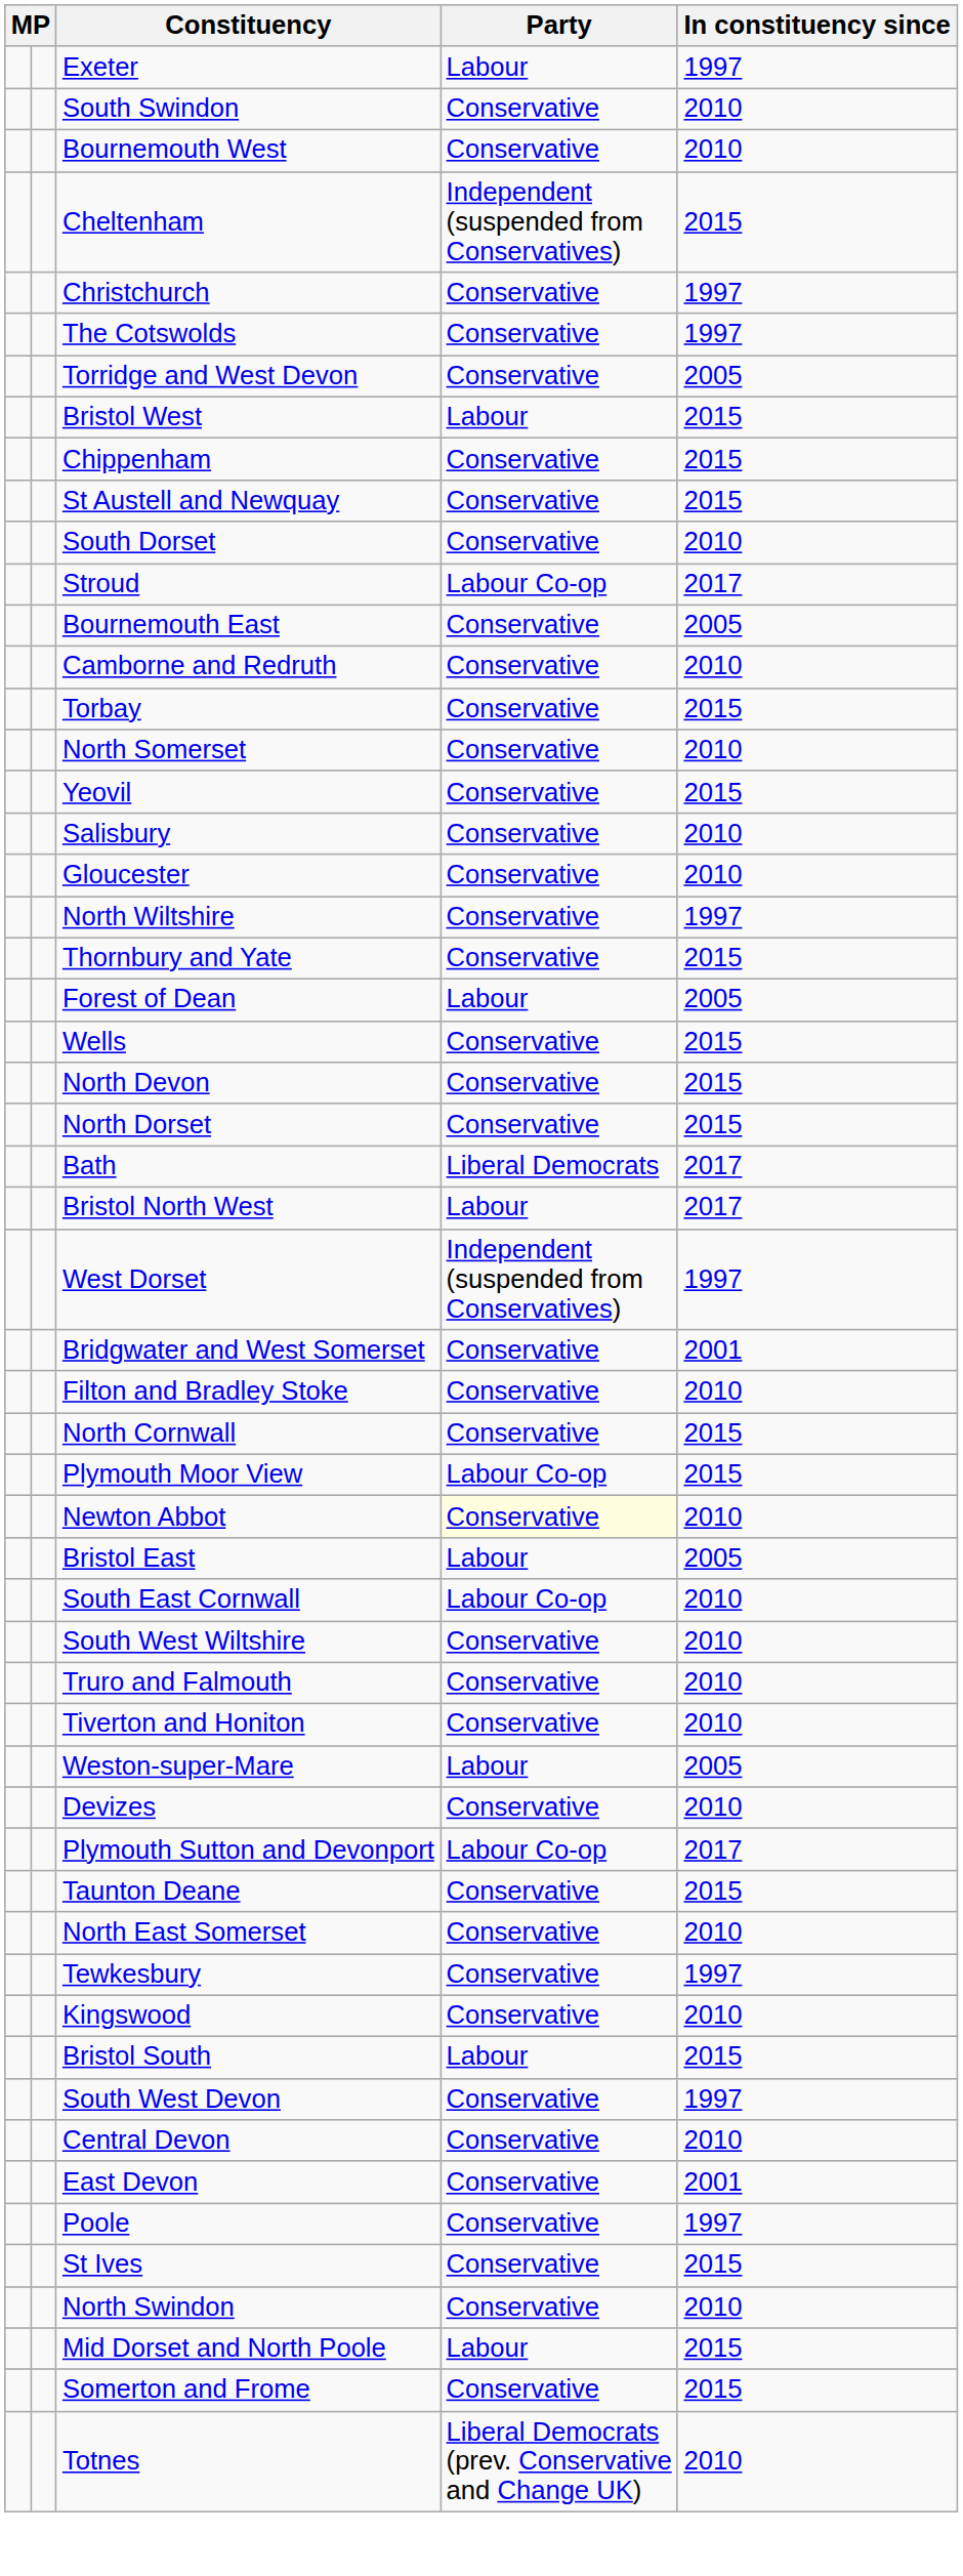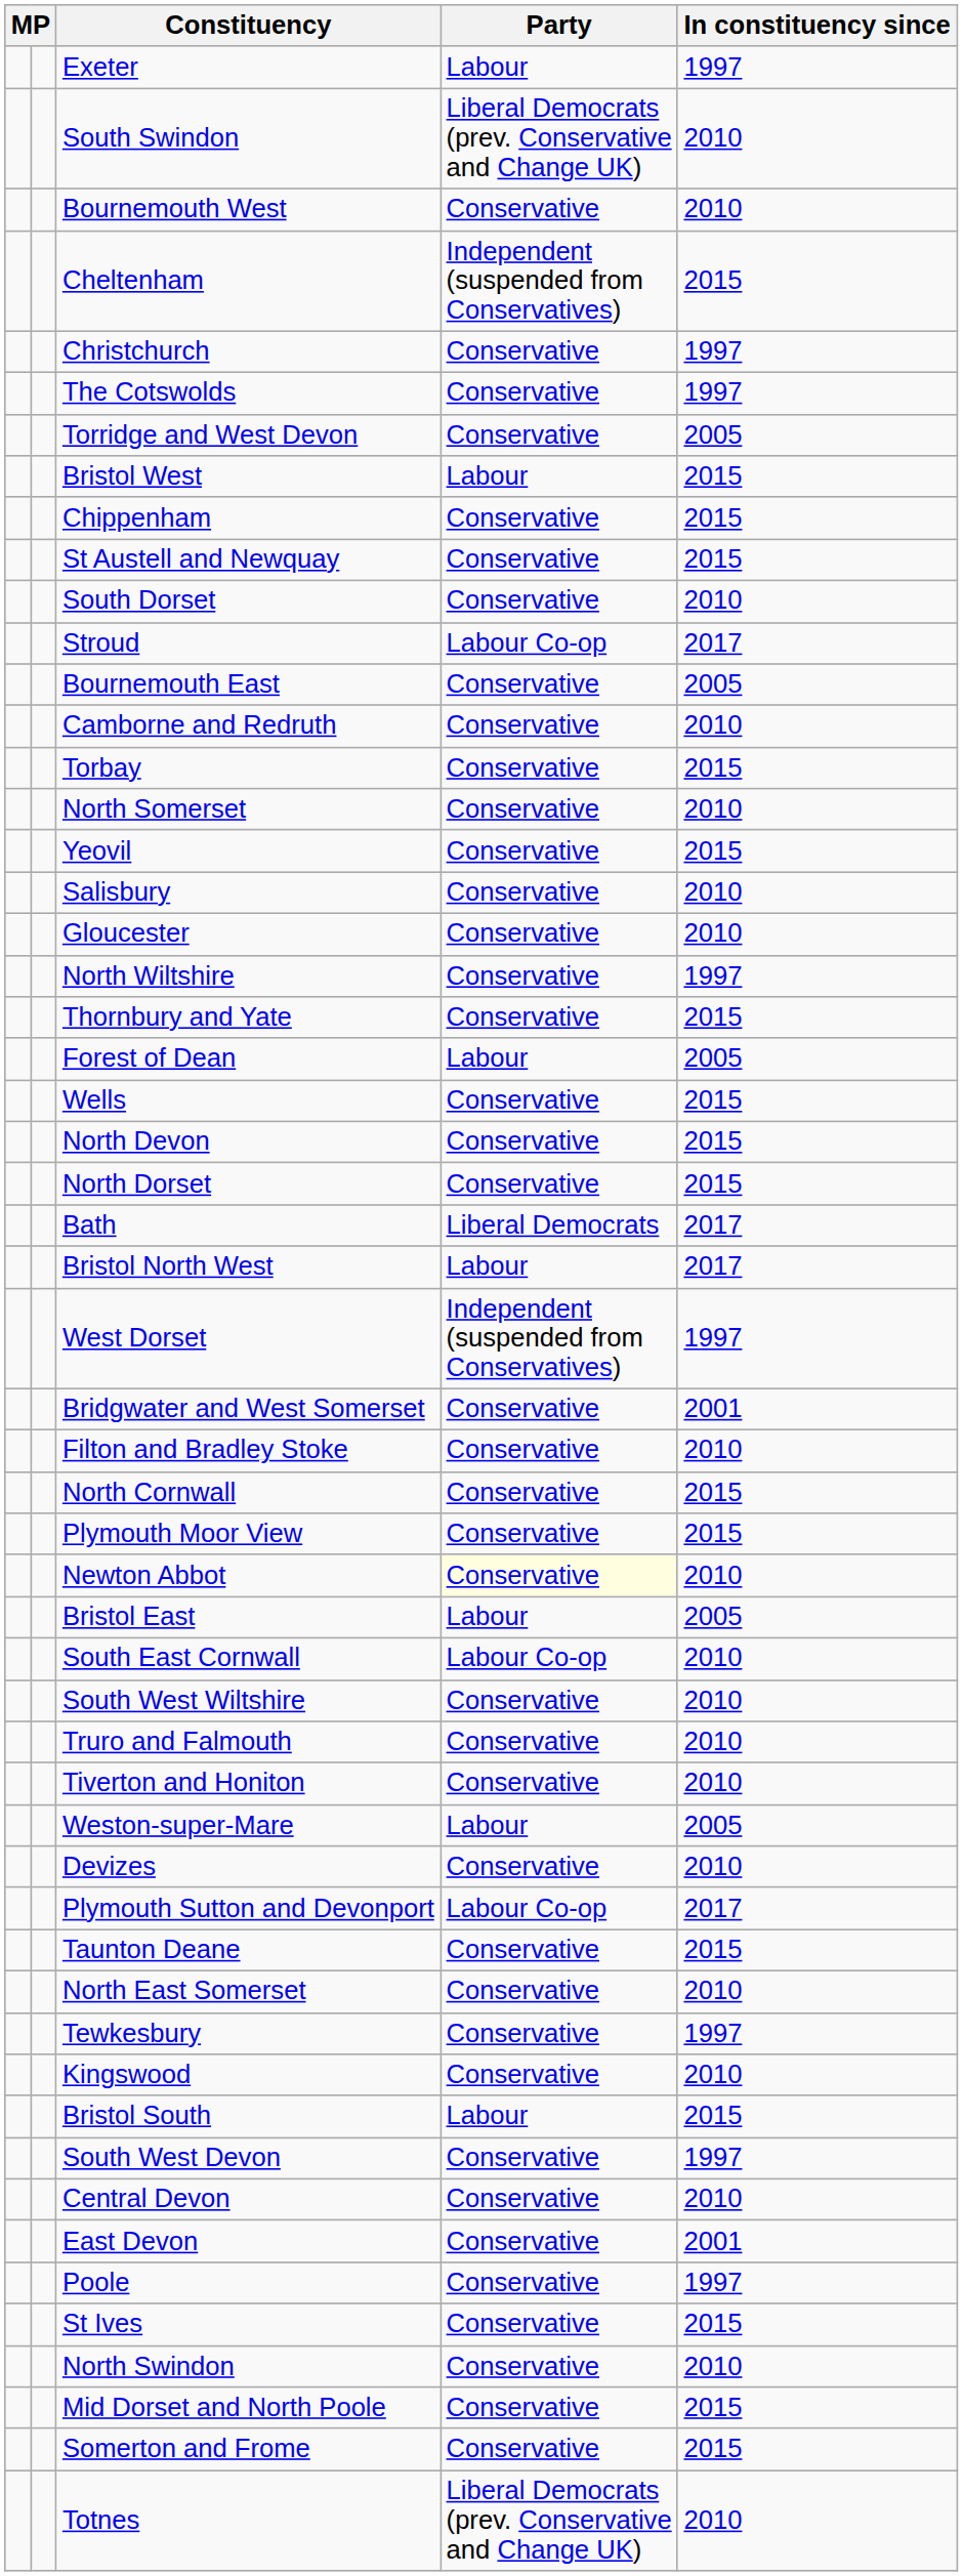South Swindon | Party: Conservative -> Liberal Democrats (prev. Conservative and Change UK)
Plymouth Moor View | Party: Labour Co-op -> Conservative
Mid Dorset and North Poole | Party: Labour -> Conservative
